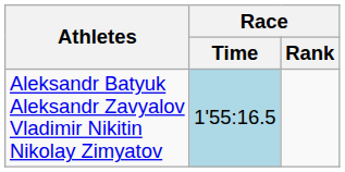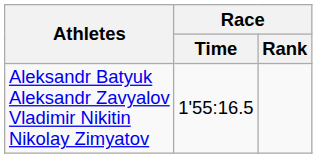row 3 | Race / Time: lightblue background -> no background
